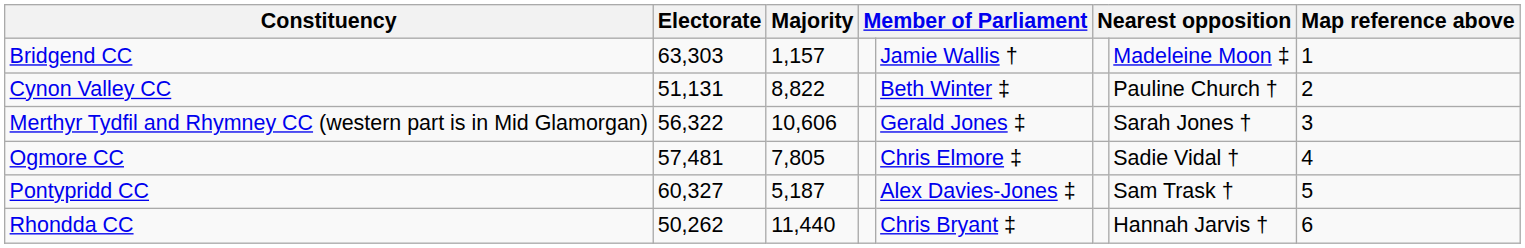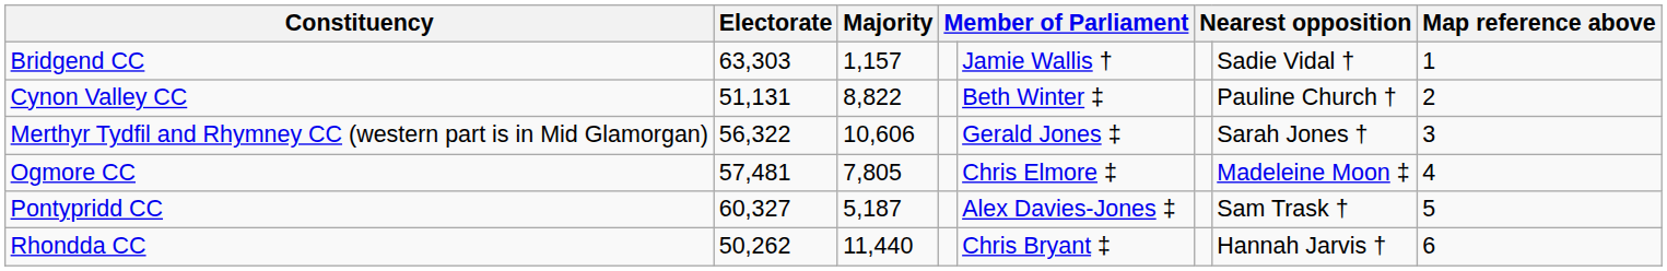Bridgend CC | column 7: Madeleine Moon ‡ -> Sadie Vidal †
Ogmore CC | column 7: Sadie Vidal † -> Madeleine Moon ‡
